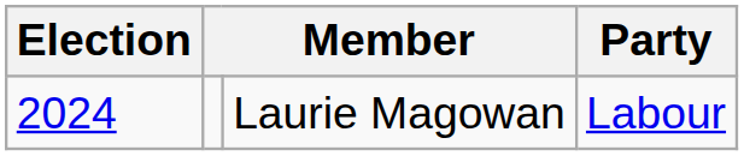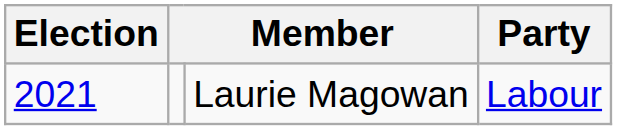Laurie Magowan | Election: 2024 -> 2021
